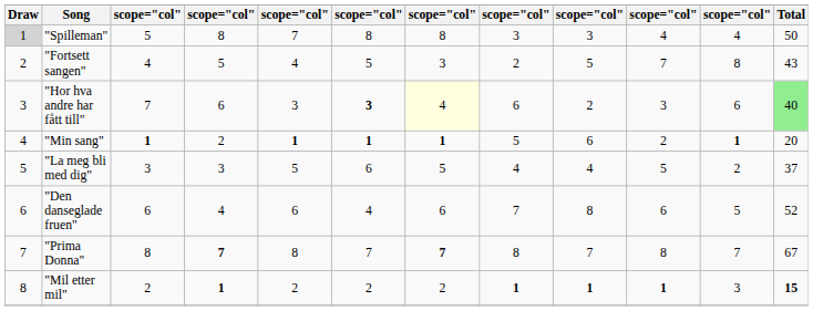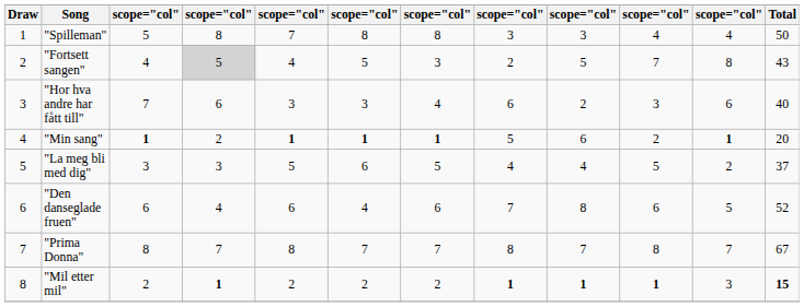"Spilleman" | Draw: lightgrey background -> no background
"Fortsett sangen" | column 4: no background -> lightgrey background
"Hor hva andre har fått till" | column 6: bold -> normal
"Hor hva andre har fått till" | column 7: lightyellow background -> no background
"Hor hva andre har fått till" | Total: lightgreen background -> no background
"Prima Donna" | column 4: bold -> normal
"Prima Donna" | column 7: bold -> normal
